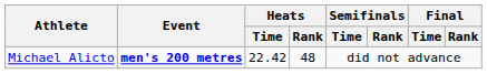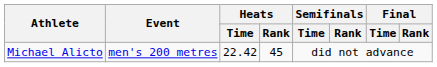Michael Alicto | Event: bold -> normal
Michael Alicto | Heats / Rank: 48 -> 45
